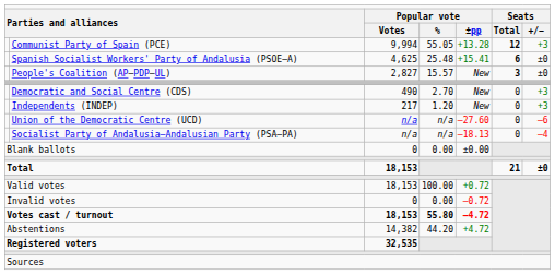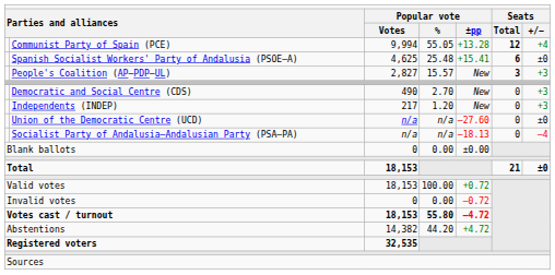Communist Party of Spain (PCE) | column 7: +3 -> +4
People's Coalition (AP–PDP–UL) | column 7: ±0 -> +3
Union of the Democratic Centre (UCD) | column 7: –6 -> ±0
